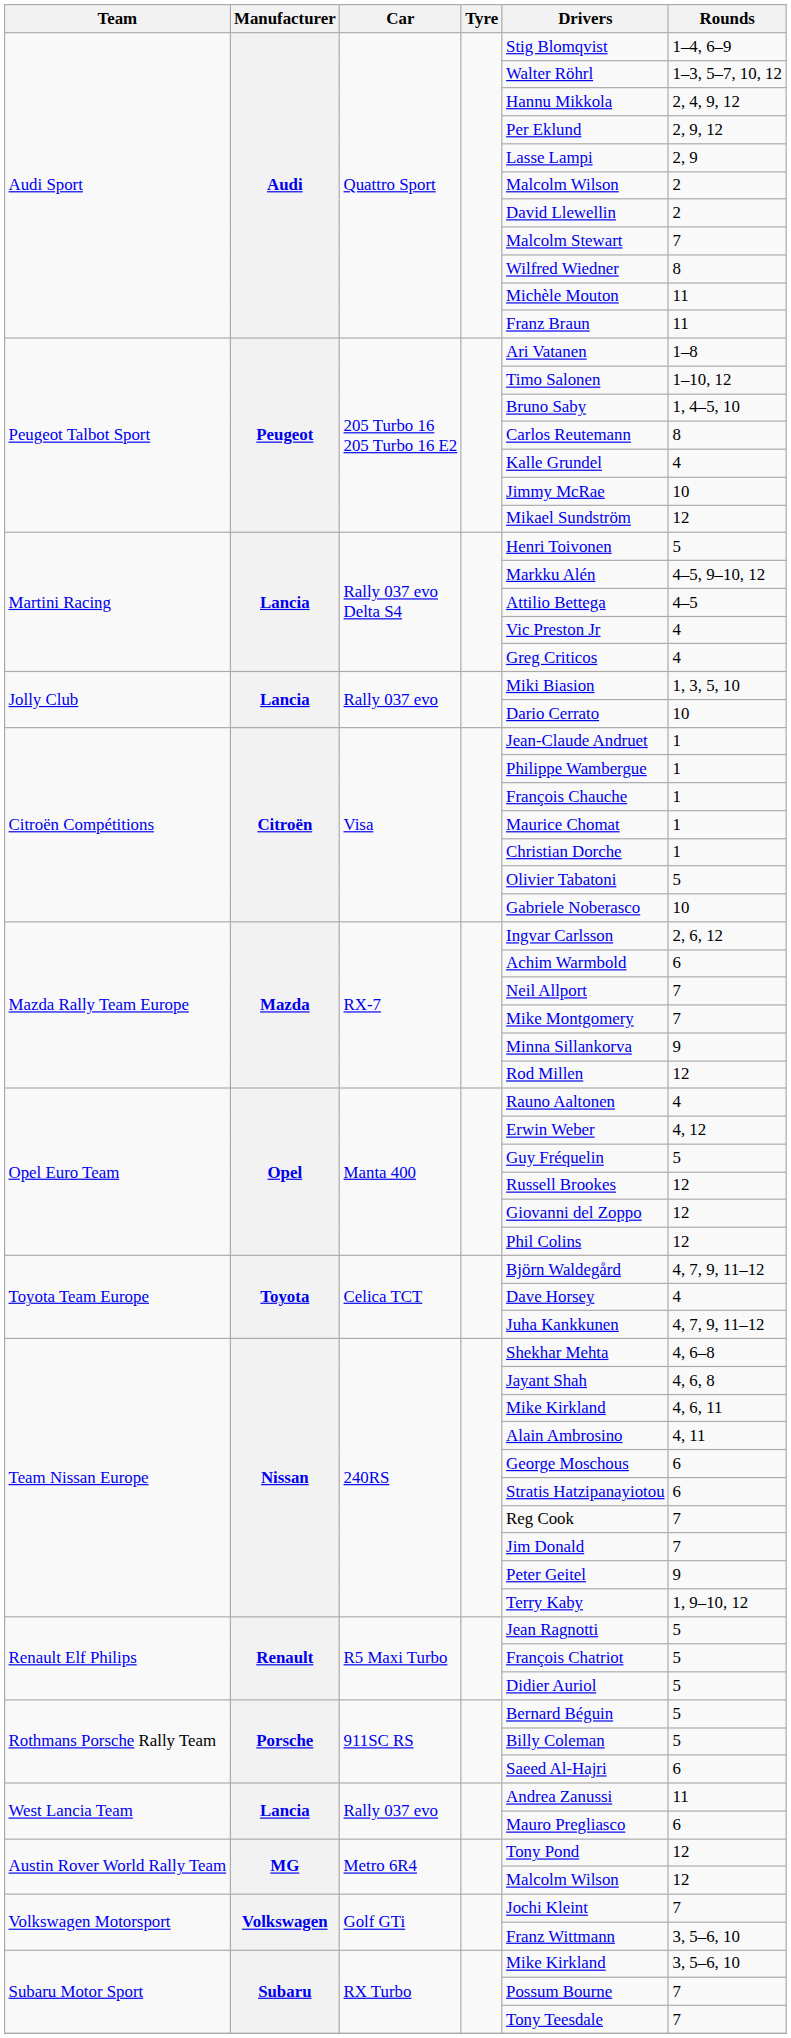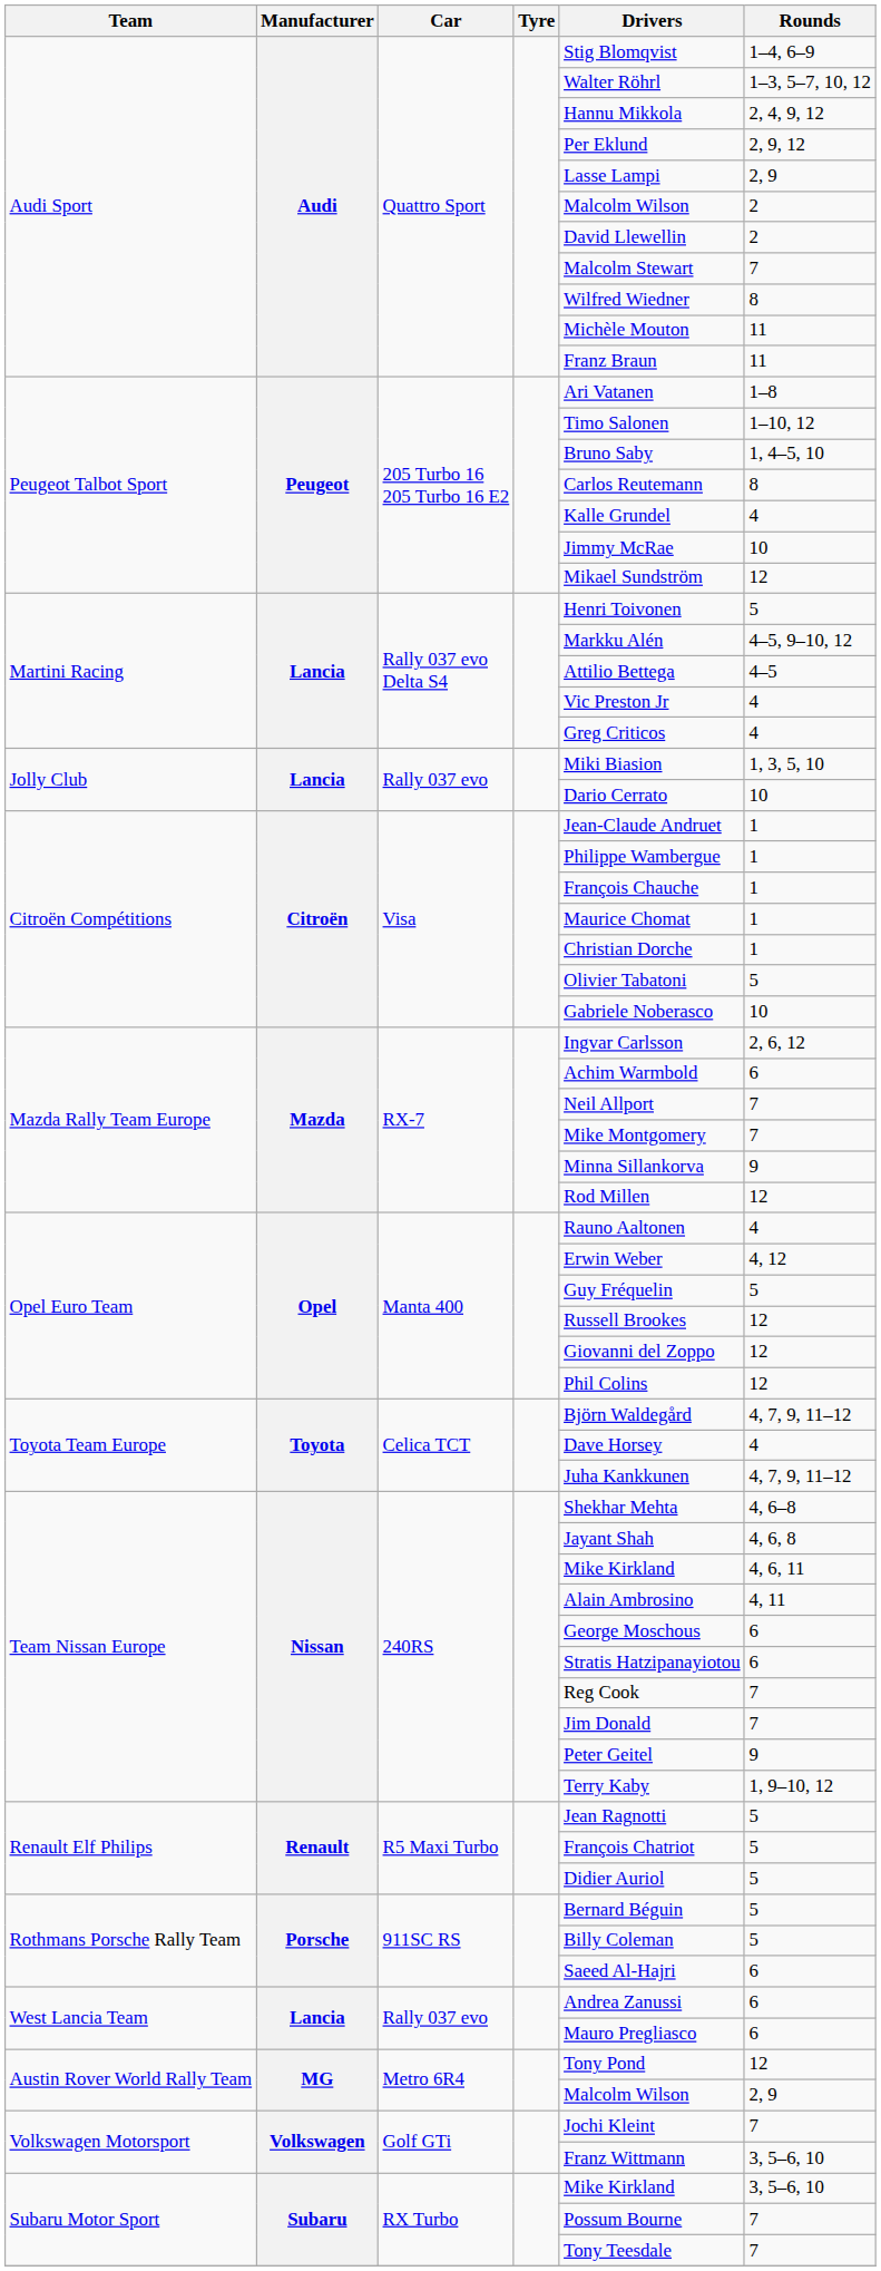row 65 | Rounds: 11 -> 6
row 68 | Rounds: 12 -> 2, 9
